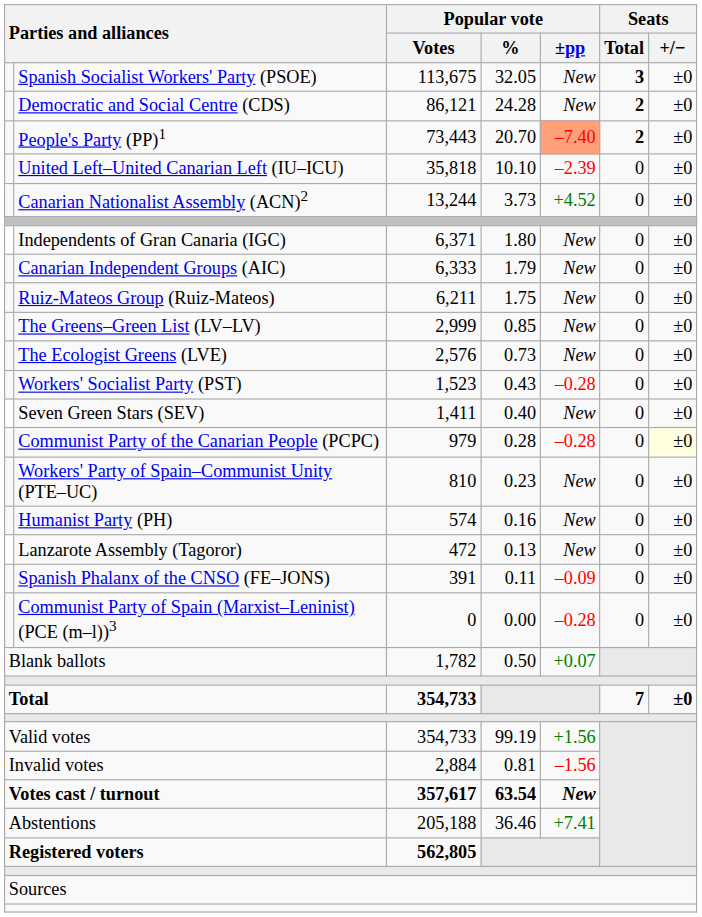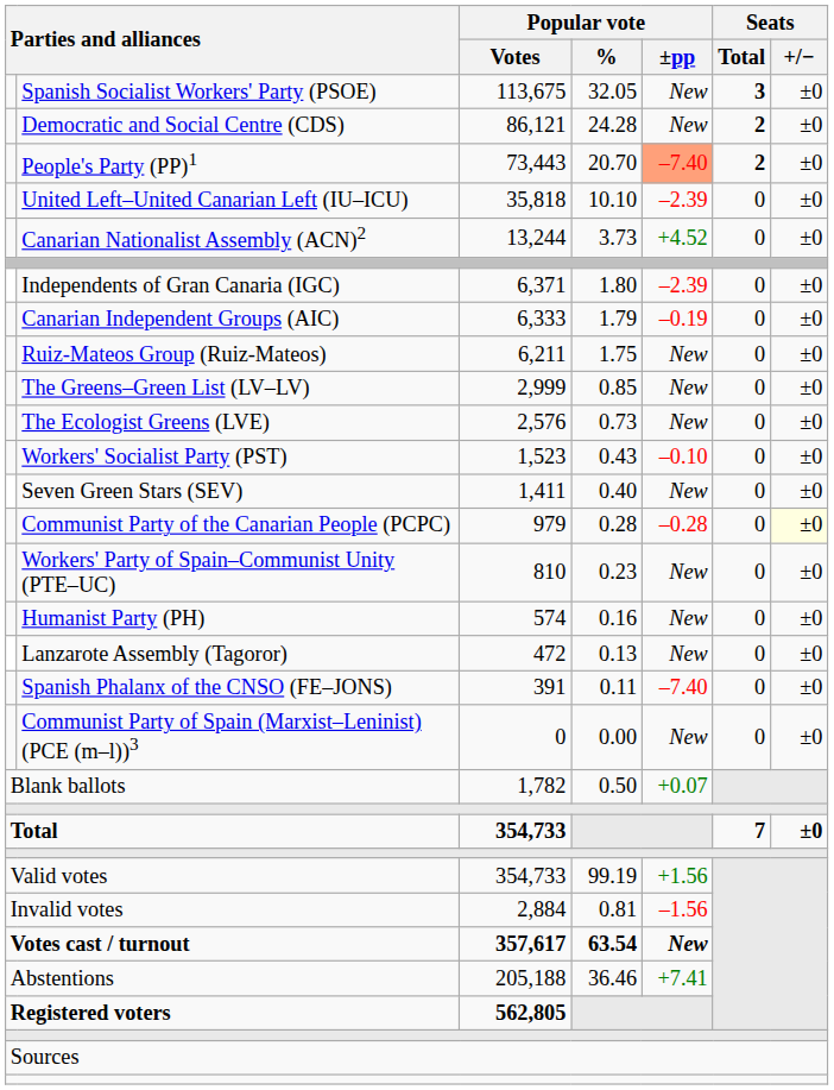Independents of Gran Canaria (IGC) | Popular vote / ±pp: New -> –2.39
Canarian Independent Groups (AIC) | Popular vote / ±pp: New -> –0.19
Workers' Socialist Party (PST) | Popular vote / ±pp: –0.28 -> –0.10
Spanish Phalanx of the CNSO (FE–JONS) | Popular vote / ±pp: –0.09 -> –7.40
Communist Party of Spain (Marxist–Leninist) (PCE (m–l))3 | Popular vote / ±pp: –0.28 -> New
